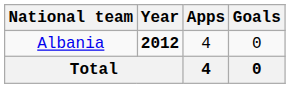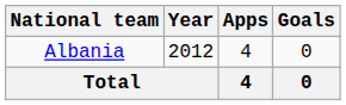Albania | Year: bold -> normal
